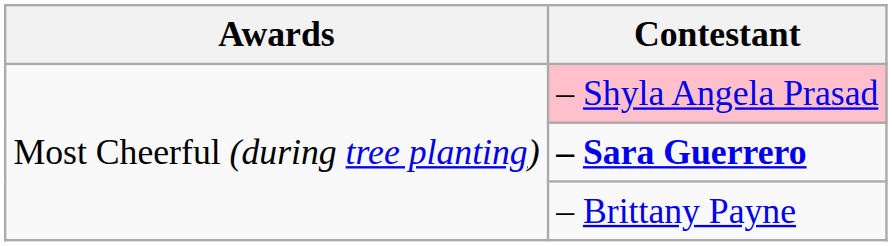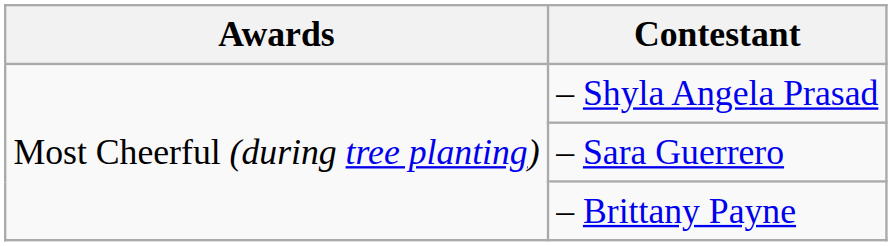– Shyla Angela Prasad | Contestant: pink background -> no background
– Sara Guerrero | Contestant: bold -> normal
